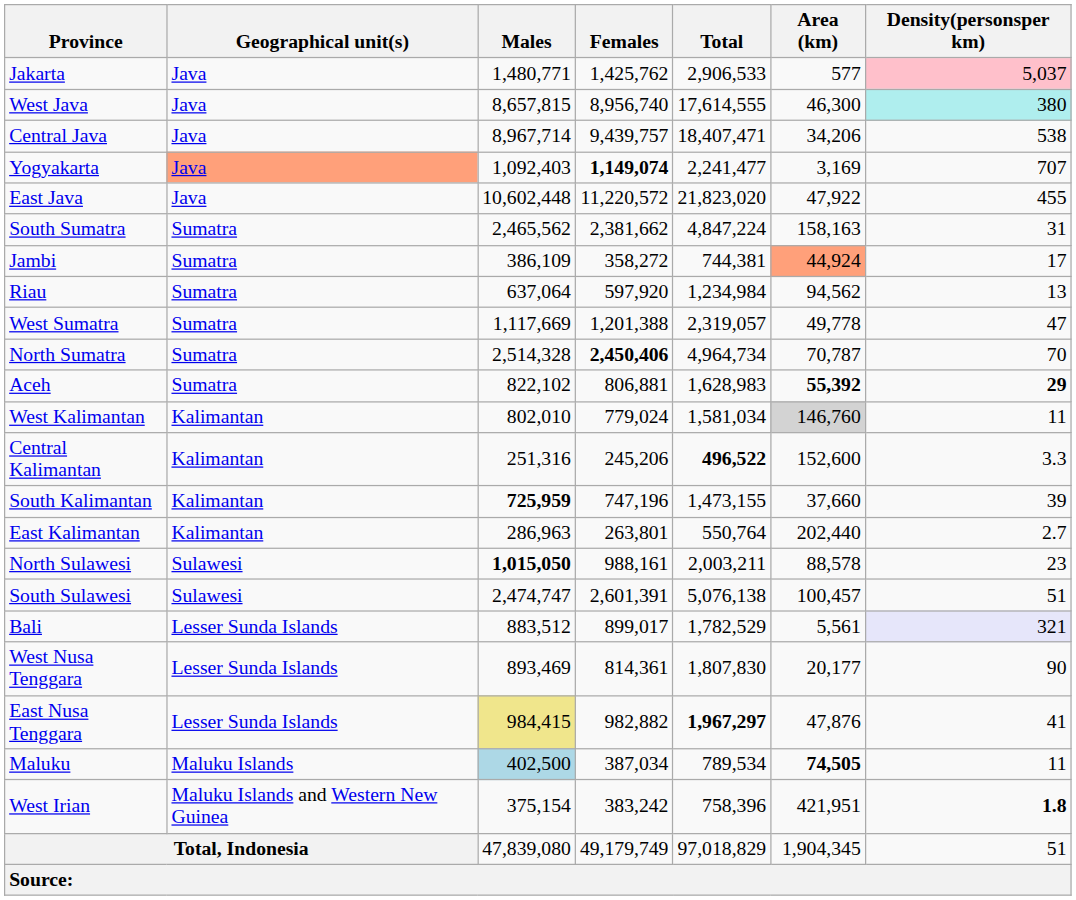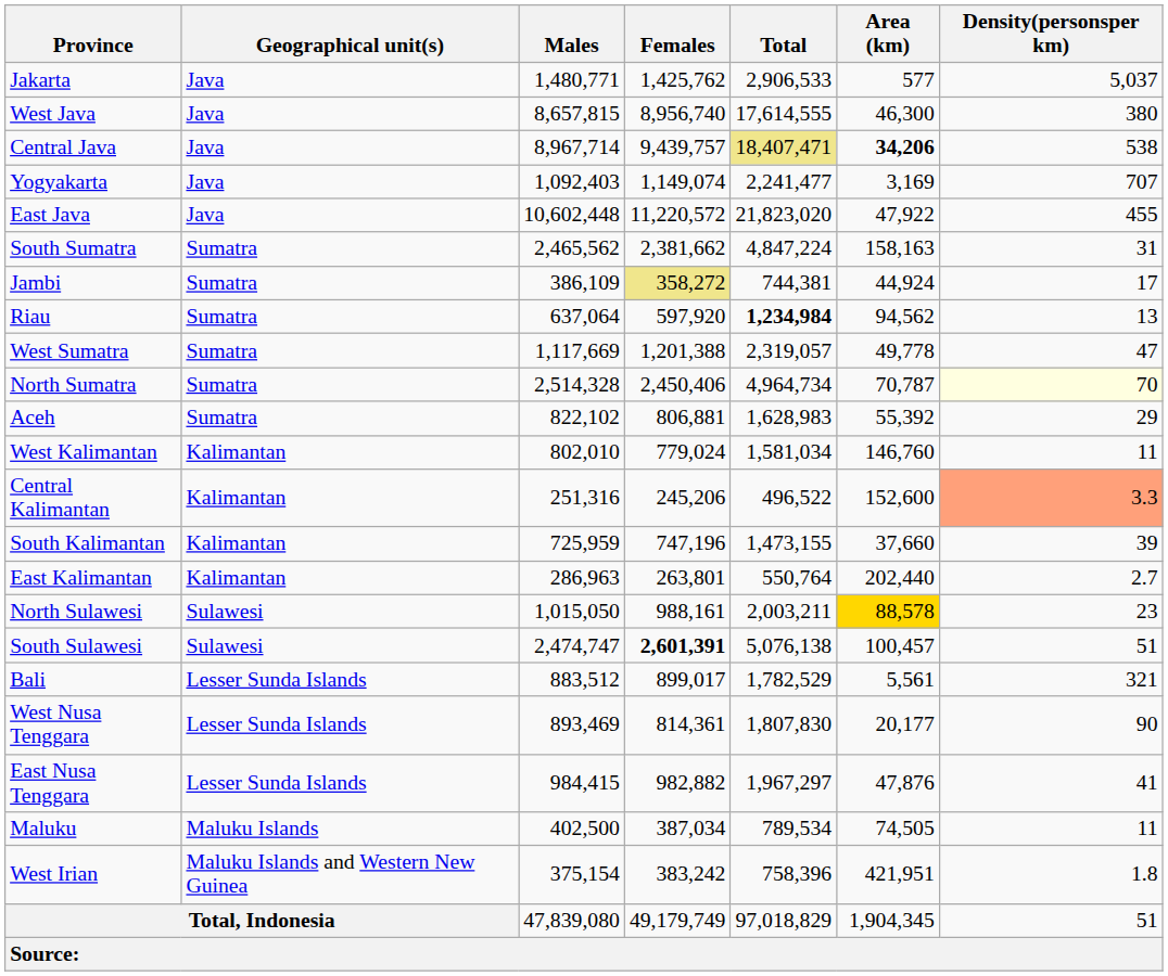Jakarta | Density(personsper km): pink background -> no background
West Java | Density(personsper km): paleturquoise background -> no background
Central Java | Total: no background -> khaki background
Central Java | Area (km): normal -> bold
Yogyakarta | Geographical unit(s): lightsalmon background -> no background
Yogyakarta | Females: bold -> normal
Jambi | Females: no background -> khaki background
Jambi | Area (km): lightsalmon background -> no background
Riau | Total: normal -> bold
North Sumatra | Females: bold -> normal
North Sumatra | Density(personsper km): no background -> lightyellow background
Aceh | Area (km): bold -> normal
Aceh | Density(personsper km): bold -> normal
West Kalimantan | Area (km): lightgrey background -> no background
Central Kalimantan | Total: bold -> normal
Central Kalimantan | Density(personsper km): no background -> lightsalmon background
South Kalimantan | Males: bold -> normal
North Sulawesi | Males: bold -> normal
North Sulawesi | Area (km): no background -> gold background
South Sulawesi | Females: normal -> bold
Bali | Density(personsper km): lavender background -> no background
East Nusa Tenggara | Males: khaki background -> no background
East Nusa Tenggara | Total: bold -> normal
Maluku | Males: lightblue background -> no background
Maluku | Area (km): bold -> normal
West Irian | Density(personsper km): bold -> normal
